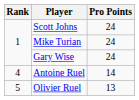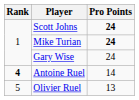Scott Johns | Pro Points: normal -> bold
Mike Turian | Pro Points: normal -> bold
Antoine Ruel | Rank: normal -> bold
